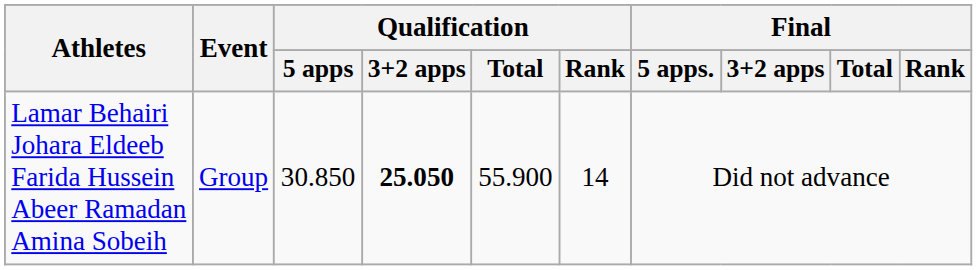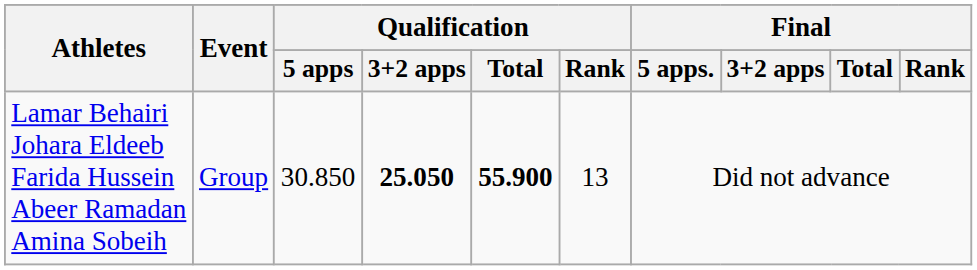row 3 | Qualification / Total: normal -> bold
row 3 | Qualification / Rank: 14 -> 13
